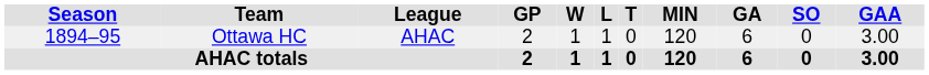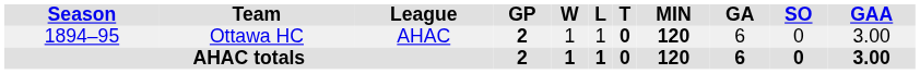Ottawa HC | GP: normal -> bold
Ottawa HC | T: normal -> bold
Ottawa HC | MIN: normal -> bold
